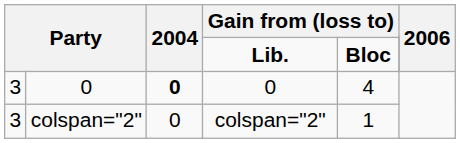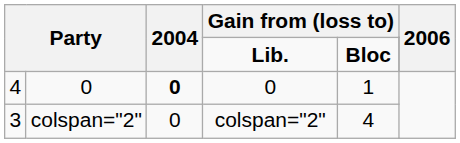row 3 | column 1: 3 -> 4
row 3 | column 5: 4 -> 1
row 4 | column 5: 1 -> 4
